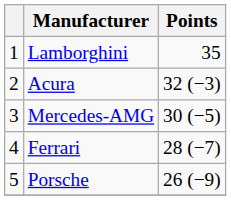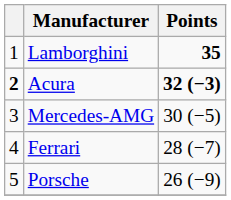Lamborghini | Points: normal -> bold
Acura | column 1: normal -> bold
Acura | Points: normal -> bold
